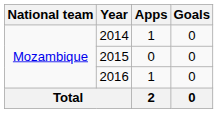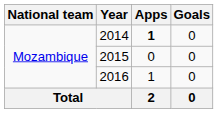2014 | Apps: normal -> bold
